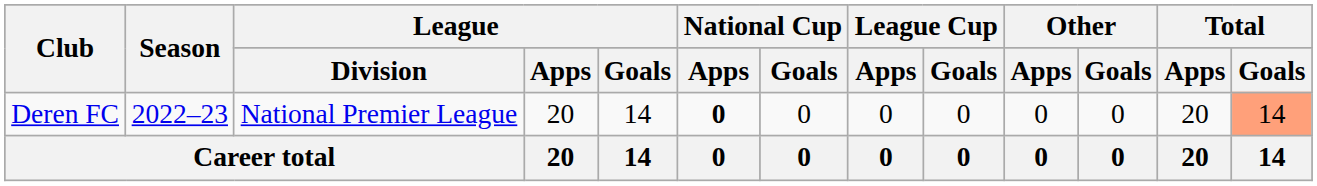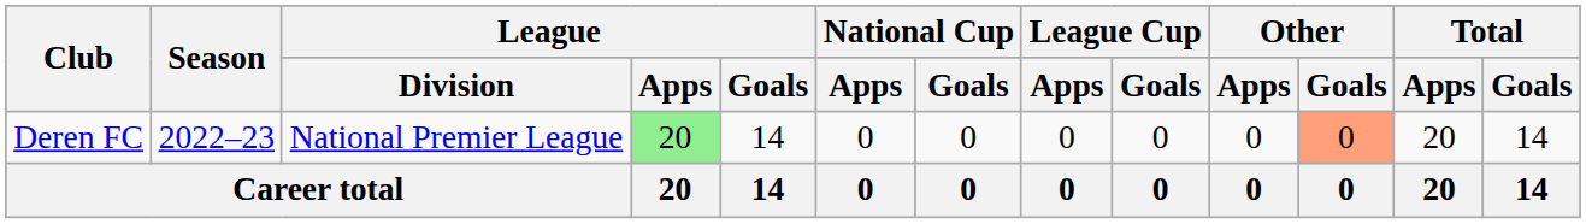Deren FC | League / Apps: no background -> lightgreen background
Deren FC | National Cup / Apps: bold -> normal
Deren FC | Other / Goals: no background -> lightsalmon background
Deren FC | Total / Goals: lightsalmon background -> no background
